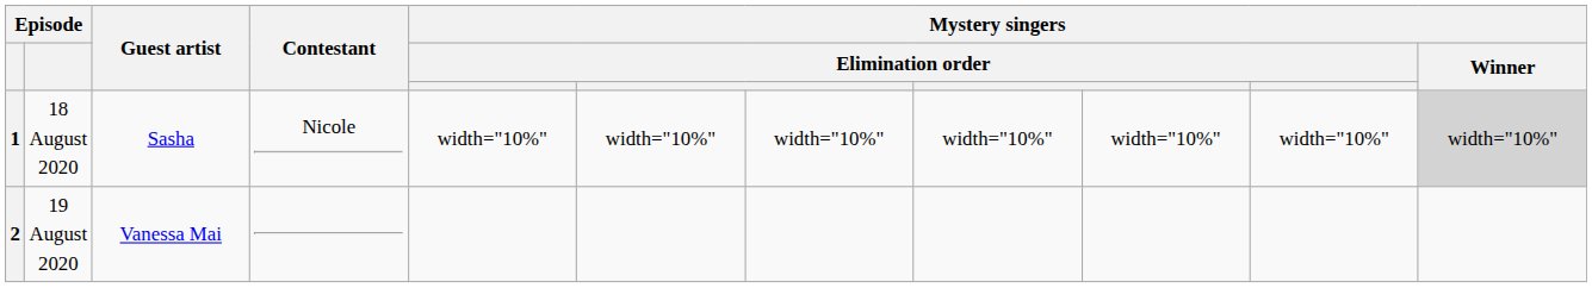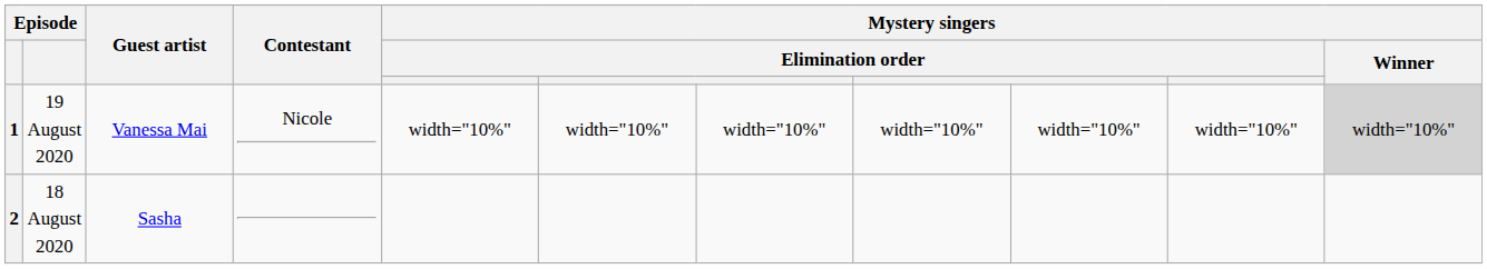1 | column 2: 18 August 2020 -> 19 August 2020
1 | Guest artist: Sasha -> Vanessa Mai
2 | column 2: 19 August 2020 -> 18 August 2020
2 | Guest artist: Vanessa Mai -> Sasha
